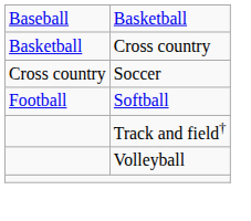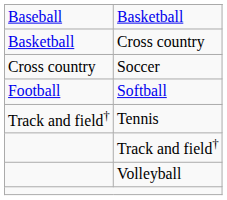+ row: Track and field† | Tennis
